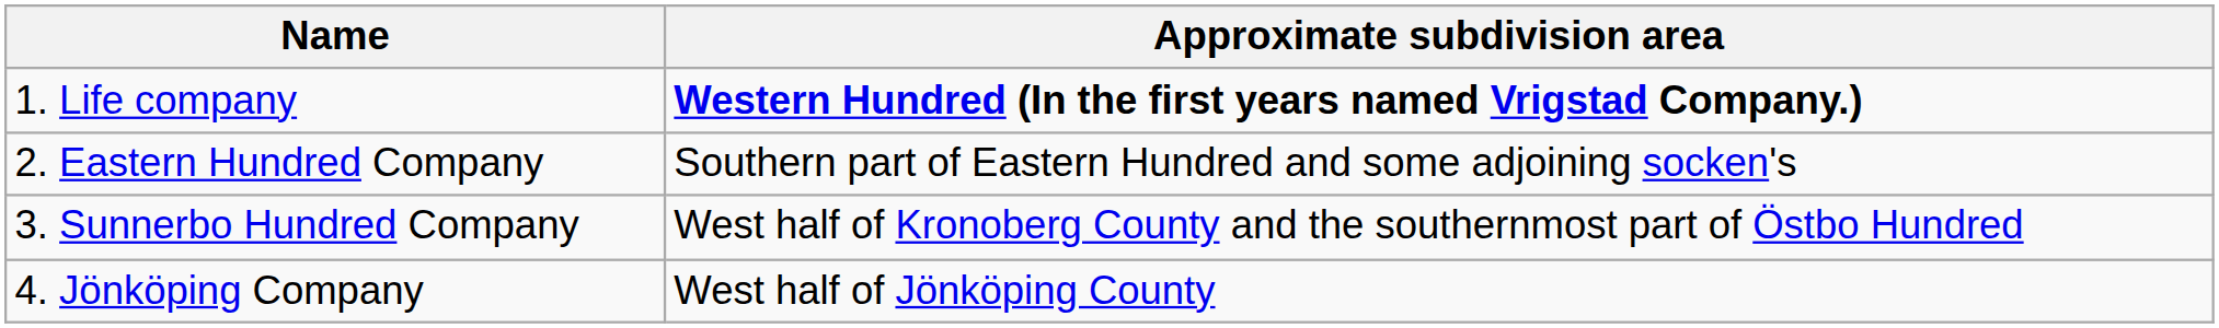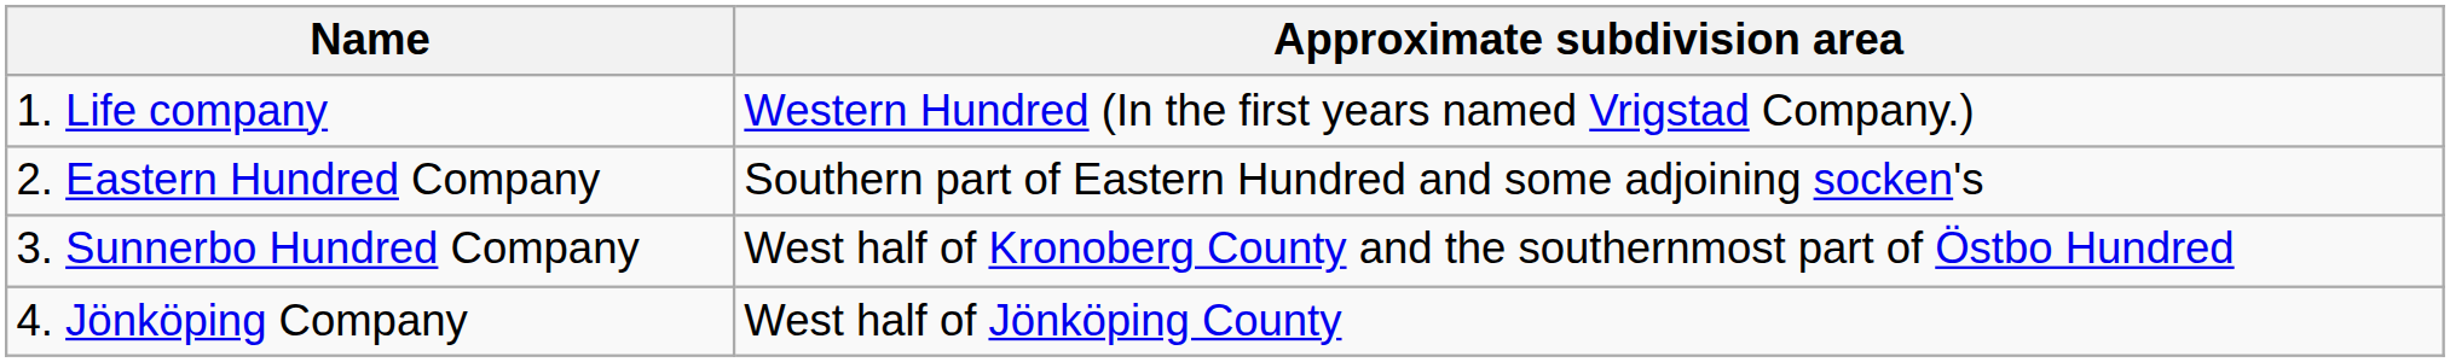1. Life company | Approximate subdivision area: bold -> normal
